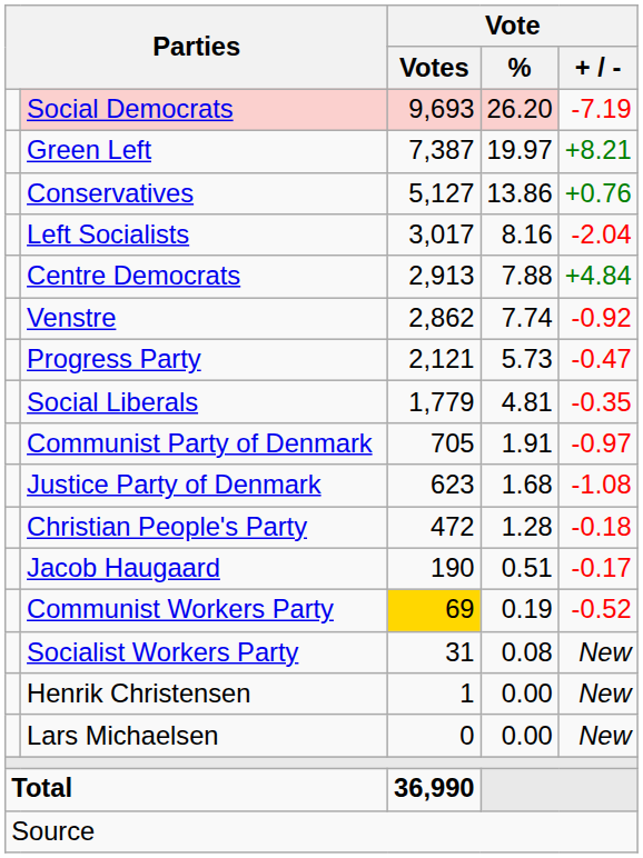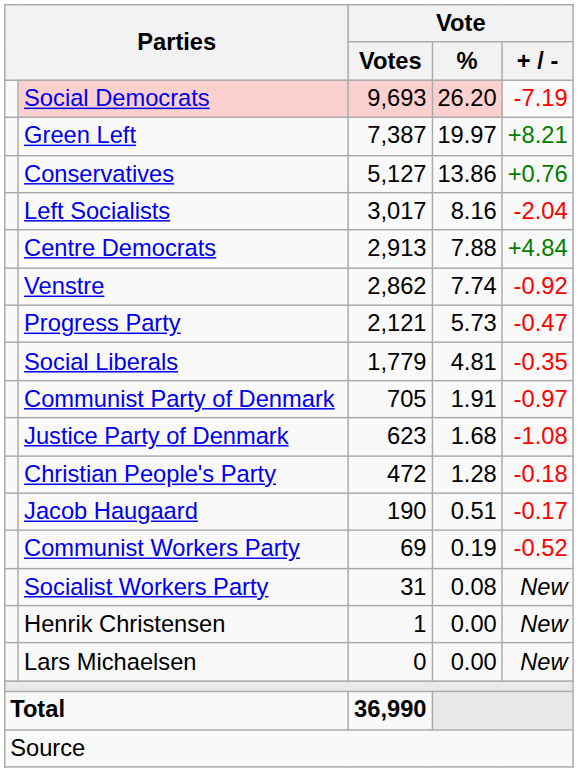Communist Workers Party | Vote / Votes: gold background -> no background
